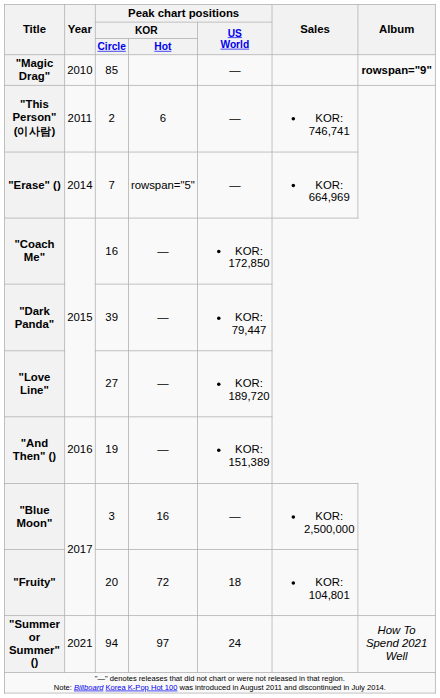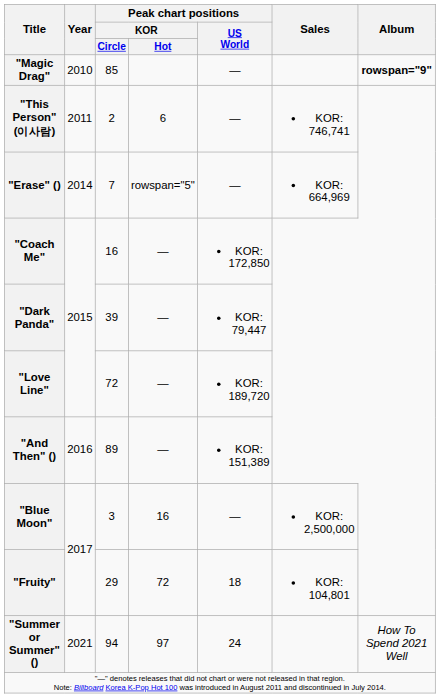"Love Line" | Peak chart positions / KOR / Circle: 27 -> 72
"And Then" () | Peak chart positions / KOR / Circle: 19 -> 89
"Fruity" | Peak chart positions / KOR / Circle: 20 -> 29
